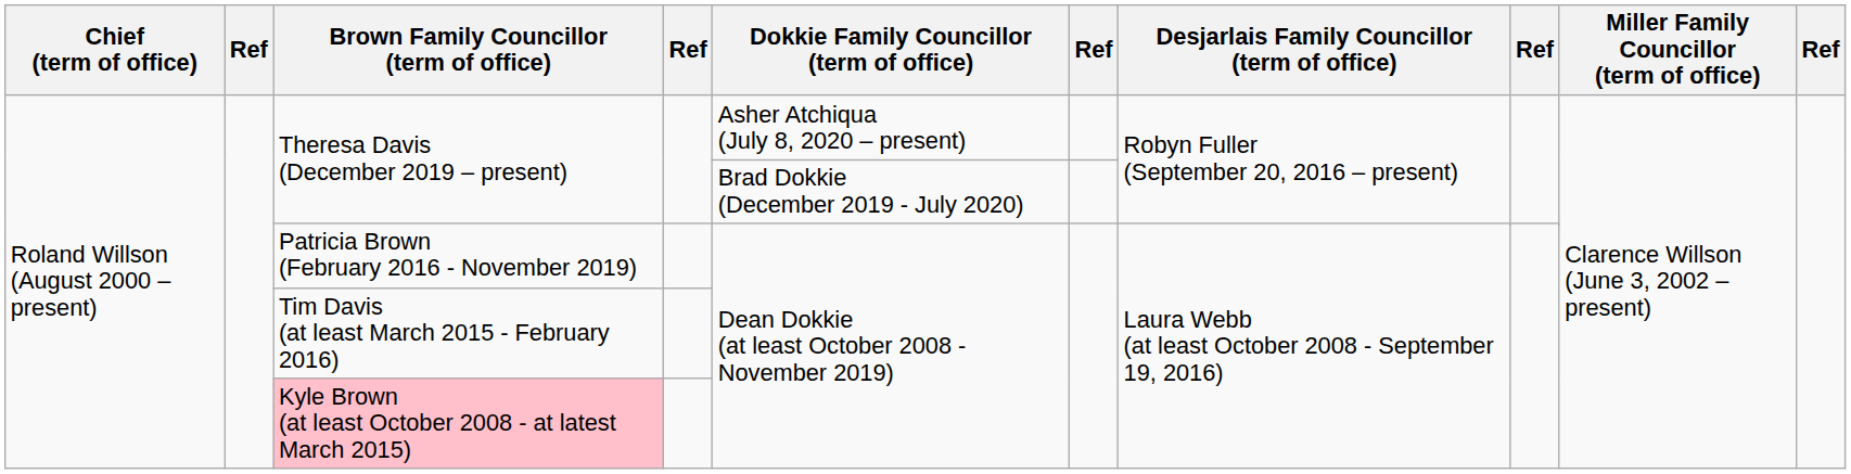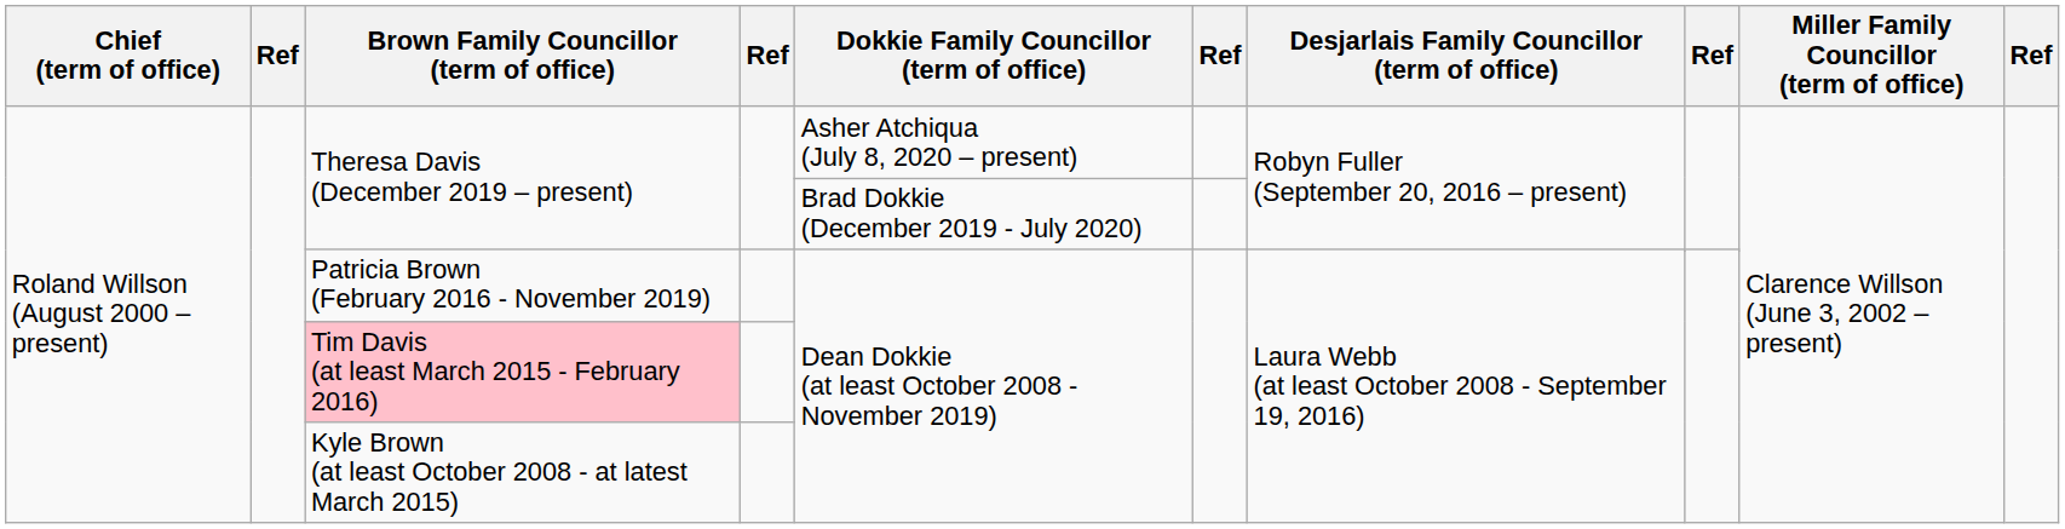Tim Davis (at least March 2015 - February 2016) | Brown Family Councillor (term of office): no background -> pink background
Kyle Brown (at least October 2008 - at latest March 2015) | Brown Family Councillor (term of office): pink background -> no background
